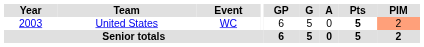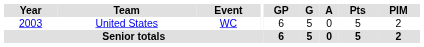United States | Pts: bold -> normal
United States | PIM: lightsalmon background -> no background
